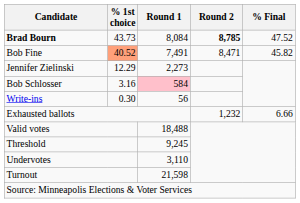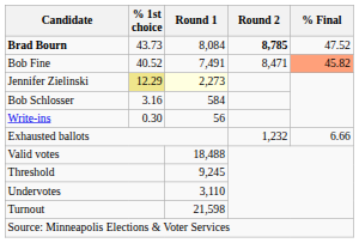Bob Fine | % 1st choice: lightsalmon background -> no background
Bob Fine | % Final: no background -> lightsalmon background
Jennifer Zielinski | % 1st choice: no background -> khaki background
Jennifer Zielinski | Round 1: no background -> lightyellow background
Bob Schlosser | Round 1: pink background -> no background
